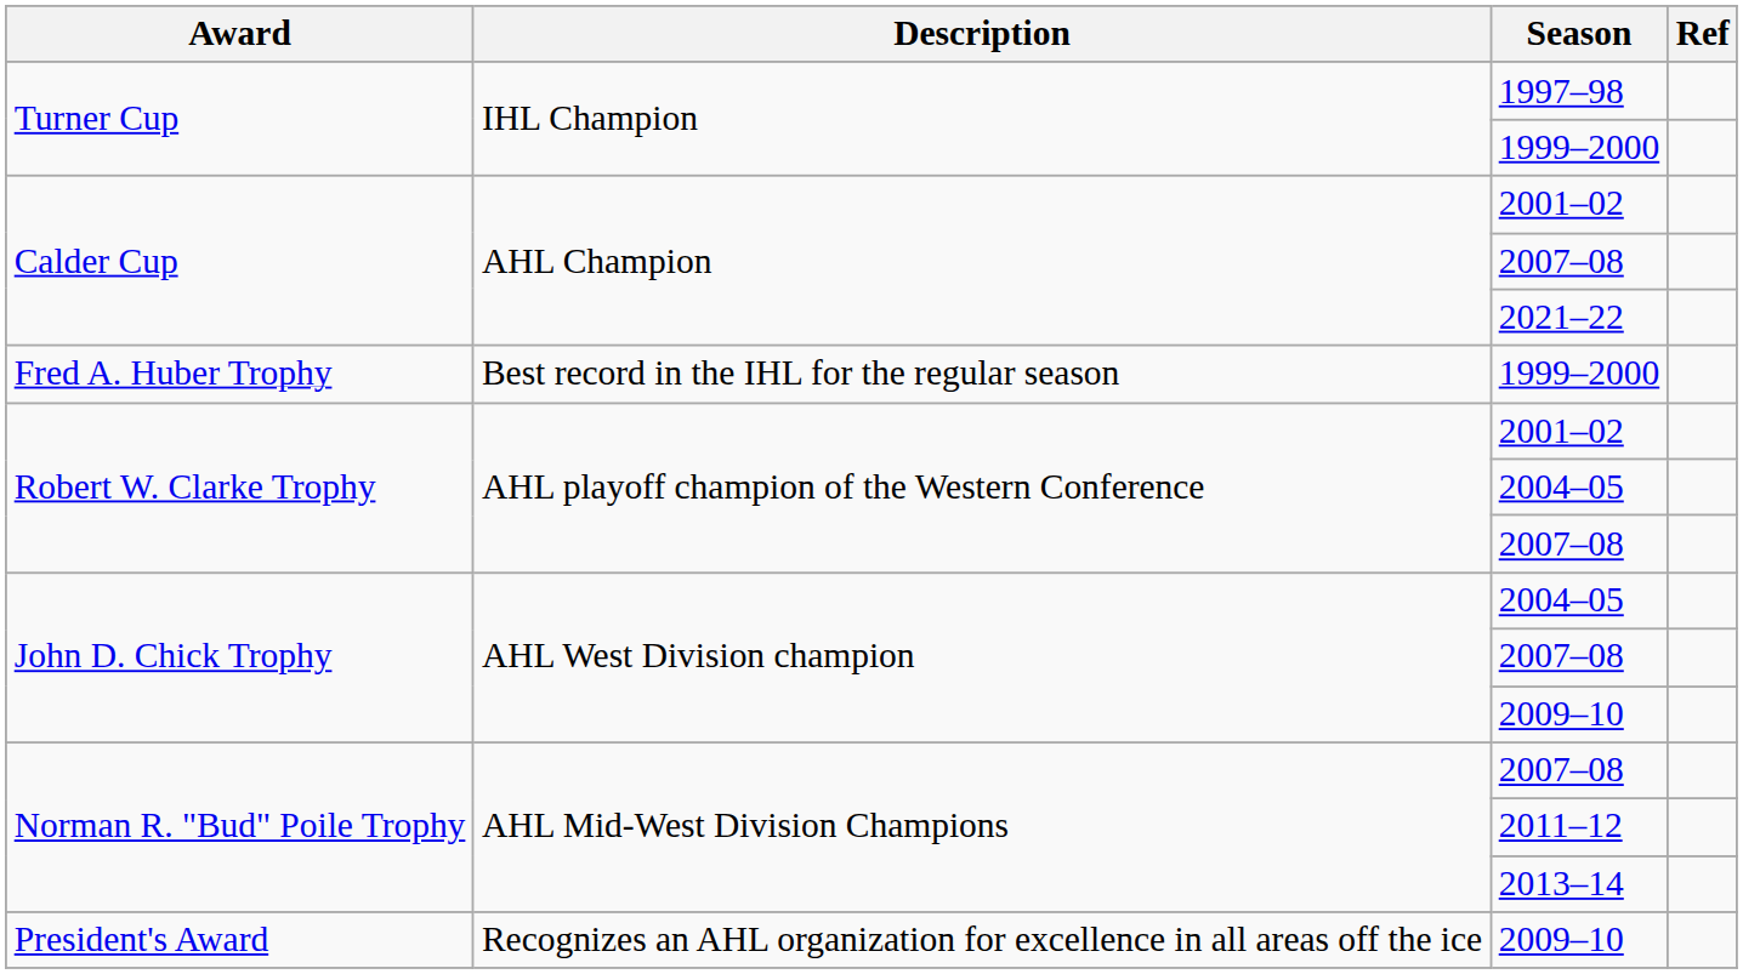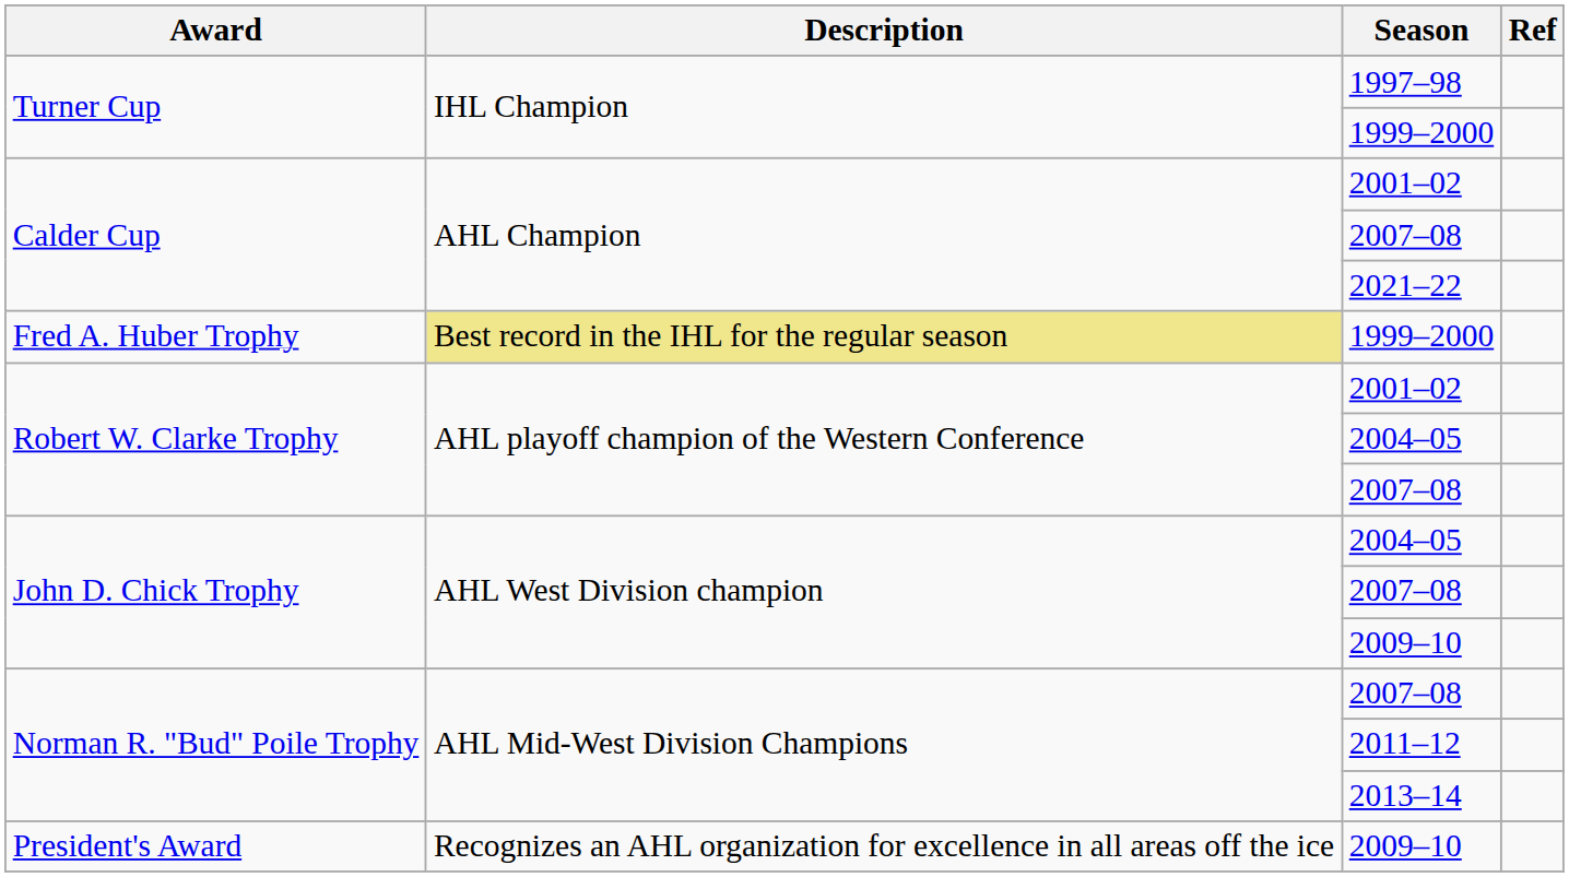Fred A. Huber Trophy / 1999–2000 | Description: no background -> khaki background
